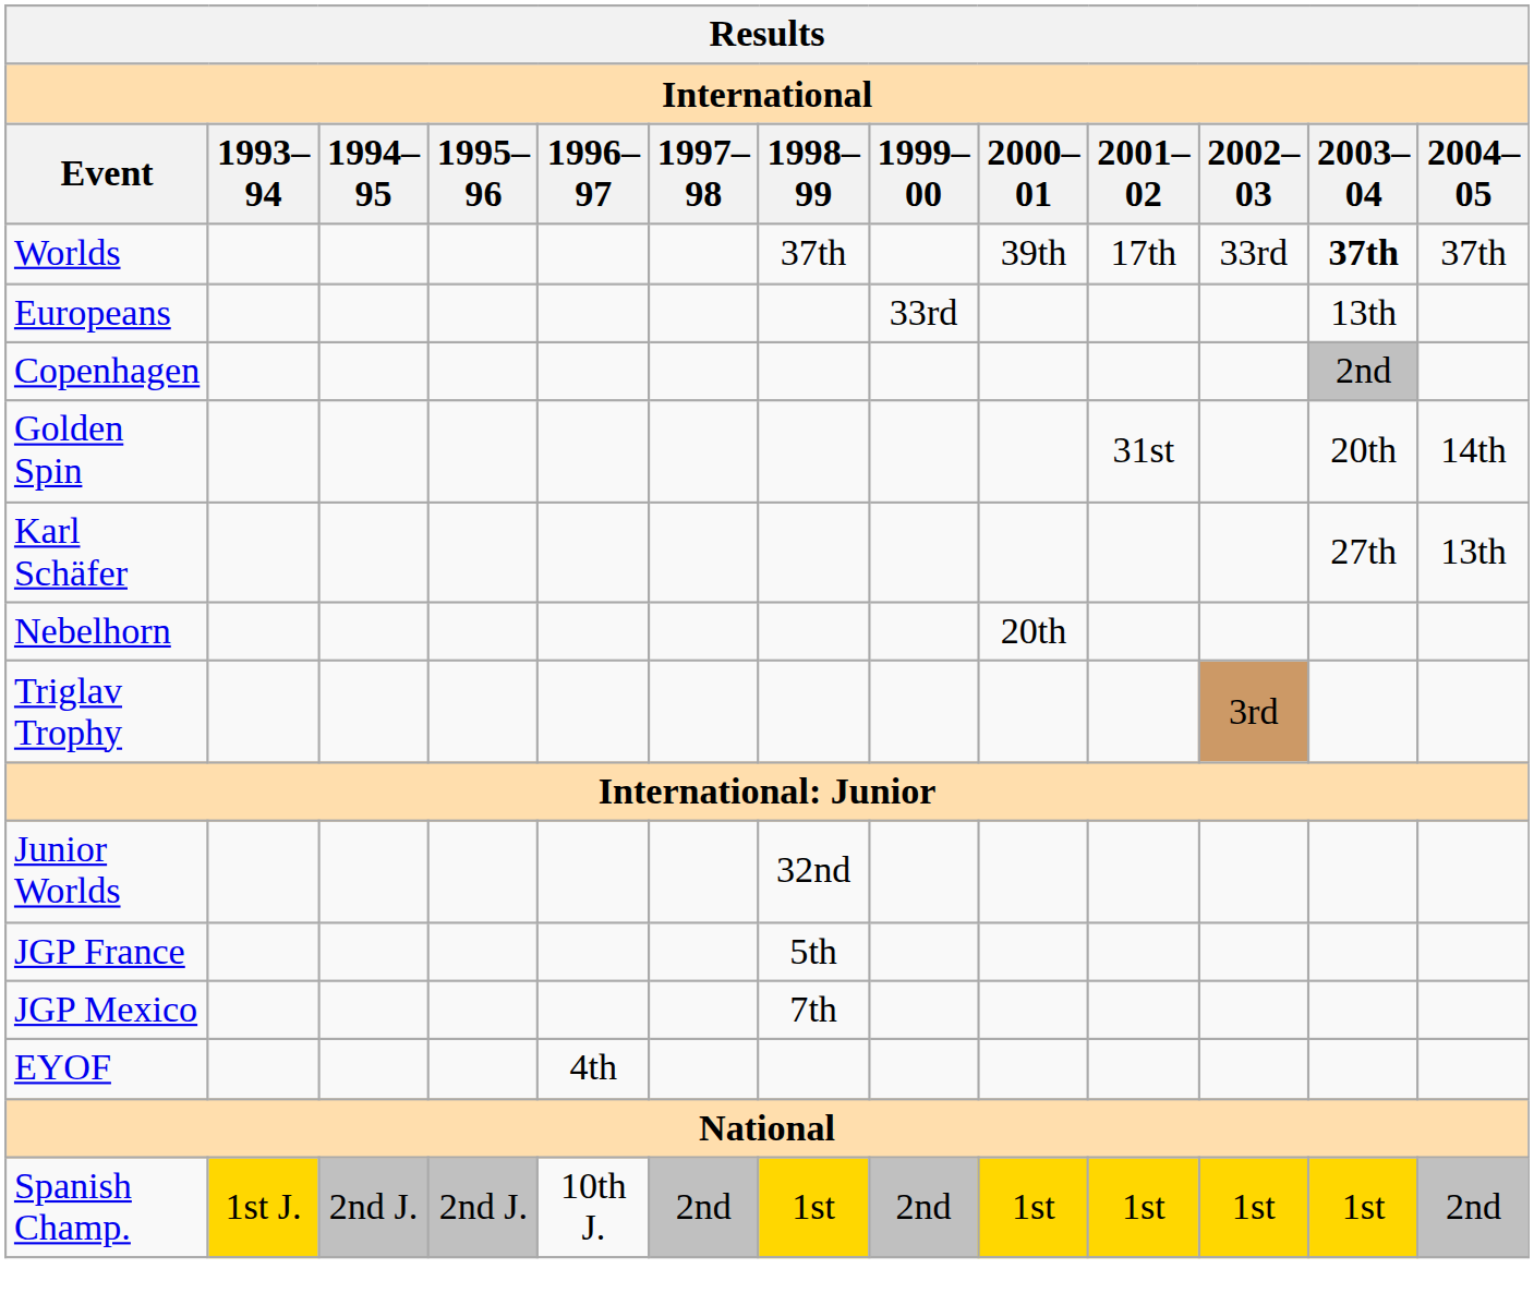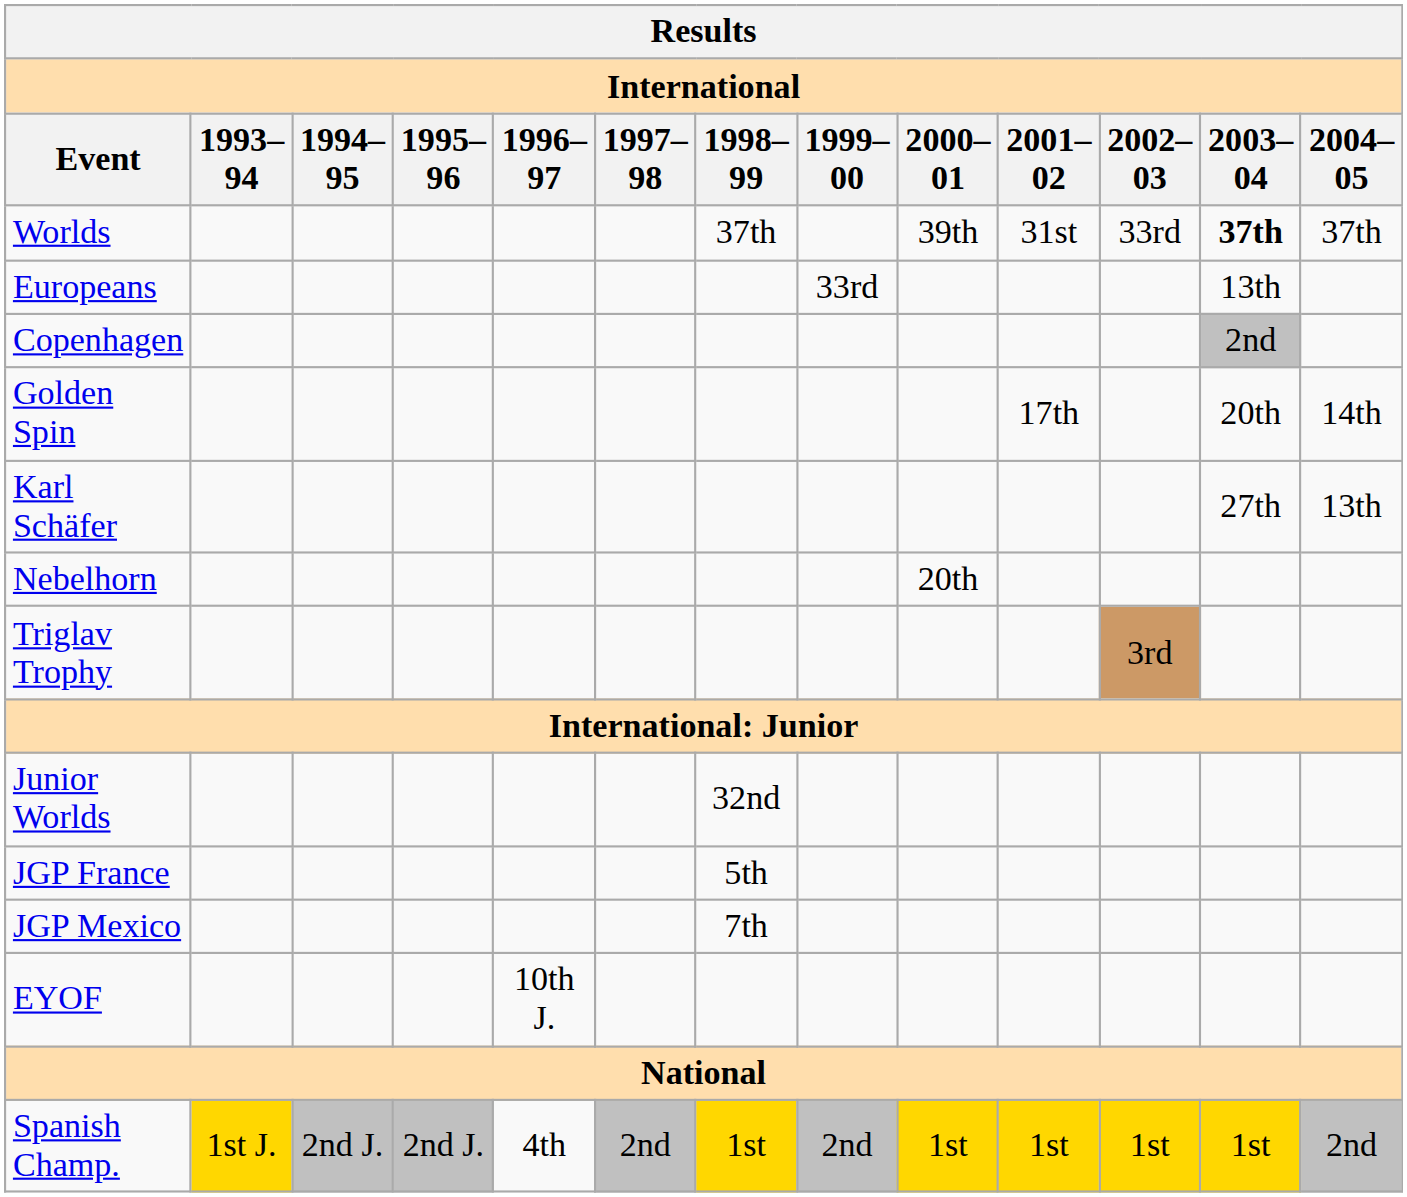Worlds | 2001–02: 17th -> 31st
Golden Spin | 2001–02: 31st -> 17th
EYOF | 1996–97: 4th -> 10th J.
Spanish Champ. | 1996–97: 10th J. -> 4th
